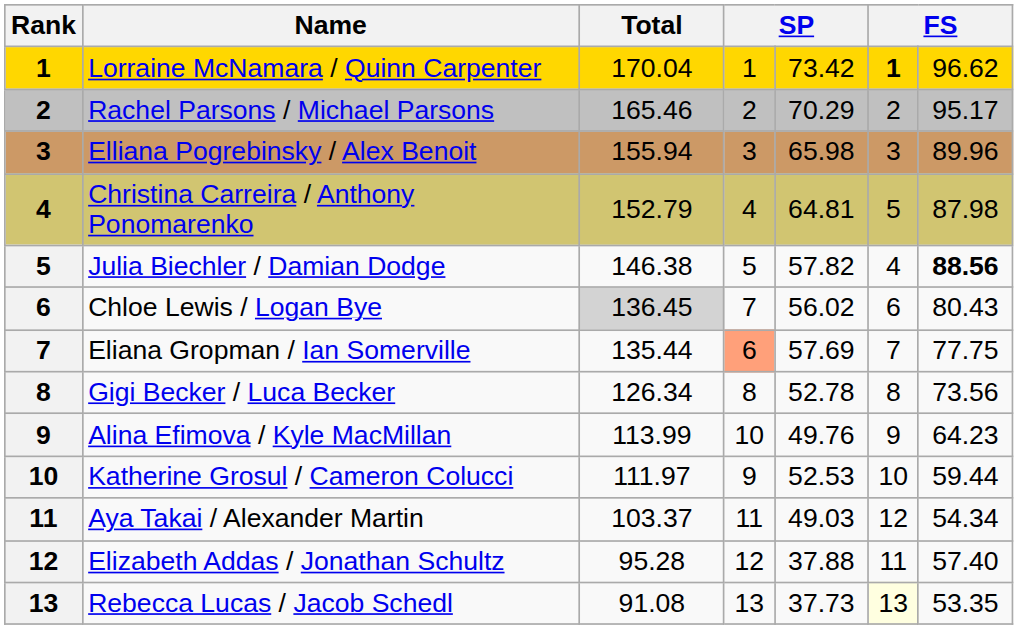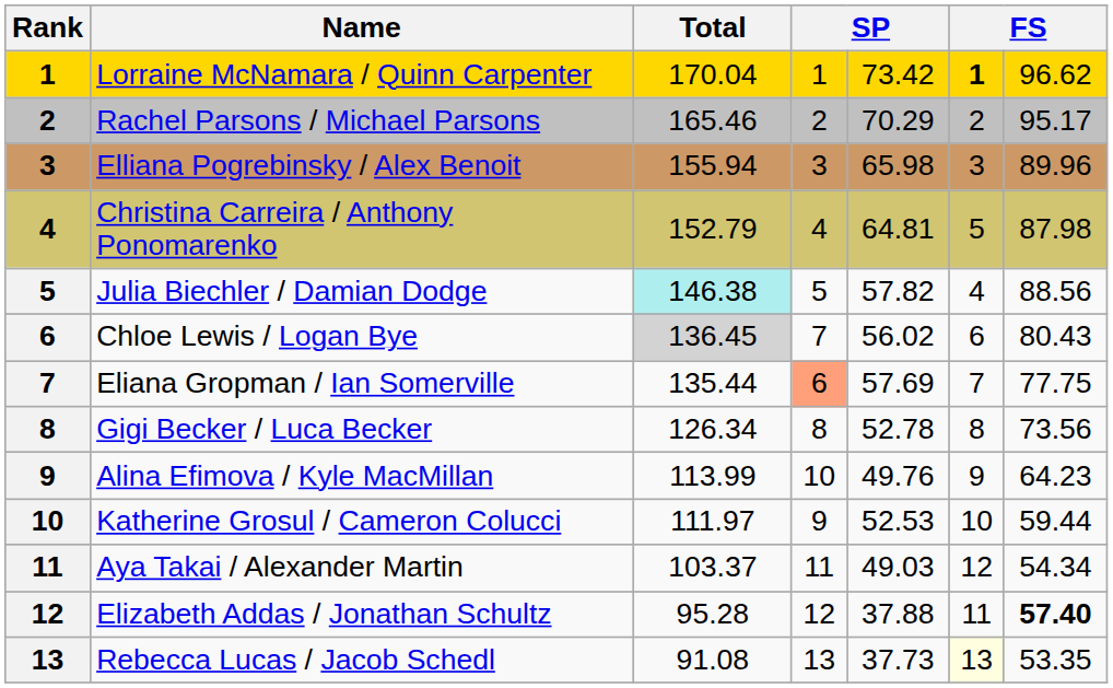Julia Biechler / Damian Dodge | Total: no background -> paleturquoise background
Julia Biechler / Damian Dodge | column 7: bold -> normal
Elizabeth Addas / Jonathan Schultz | column 7: normal -> bold
